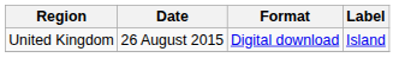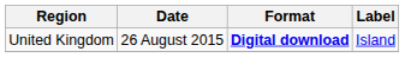United Kingdom | Format: normal -> bold
